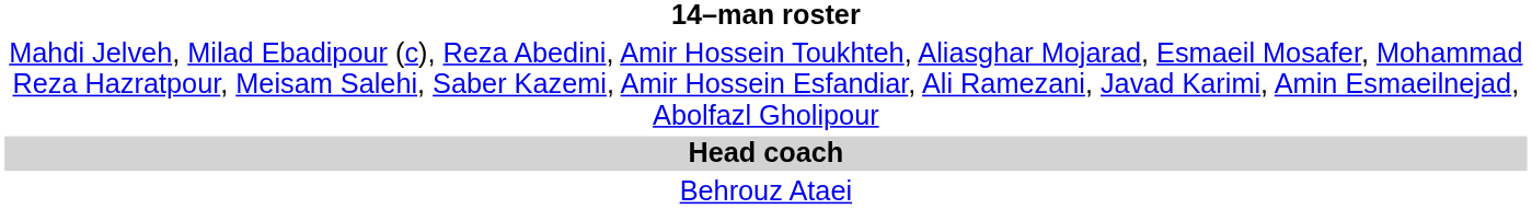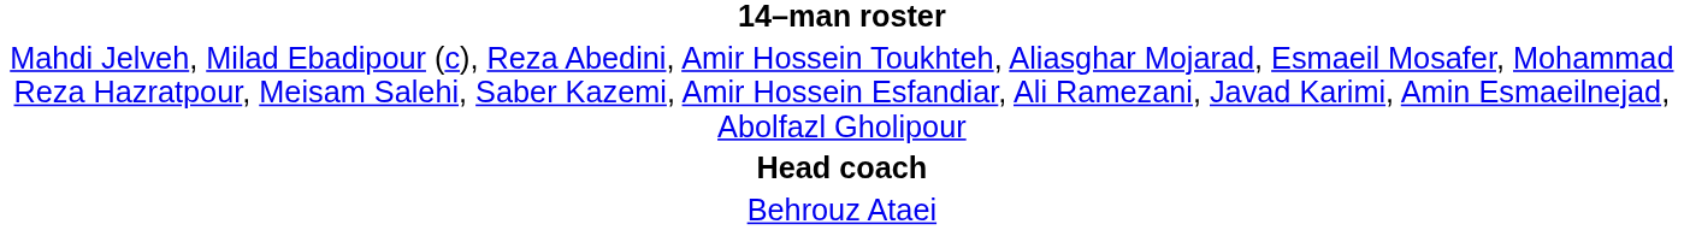row 3 | column 1: lightgrey background -> no background
